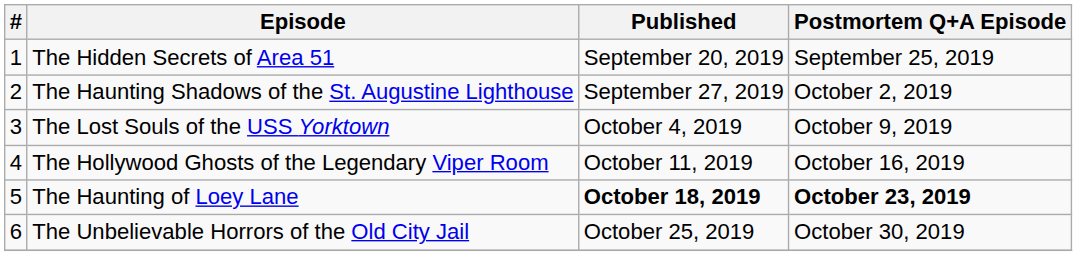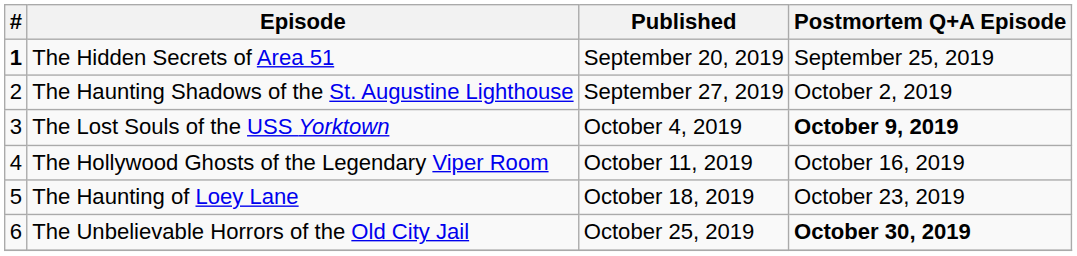The Hidden Secrets of Area 51 | #: normal -> bold
The Lost Souls of the USS Yorktown | Postmortem Q+A Episode: normal -> bold
The Haunting of Loey Lane | Published: bold -> normal
The Haunting of Loey Lane | Postmortem Q+A Episode: bold -> normal
The Unbelievable Horrors of the Old City Jail | Postmortem Q+A Episode: normal -> bold
